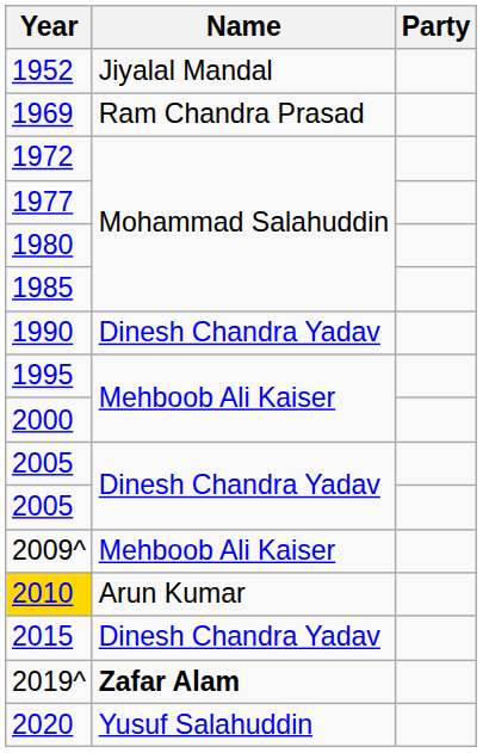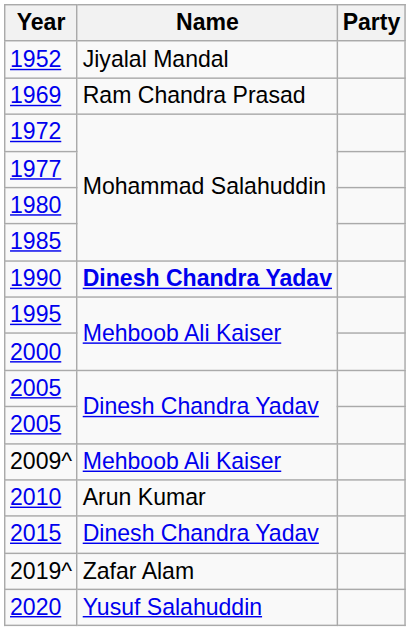1990 | Name: normal -> bold
2010 | Year: gold background -> no background
2019^ | Name: bold -> normal
